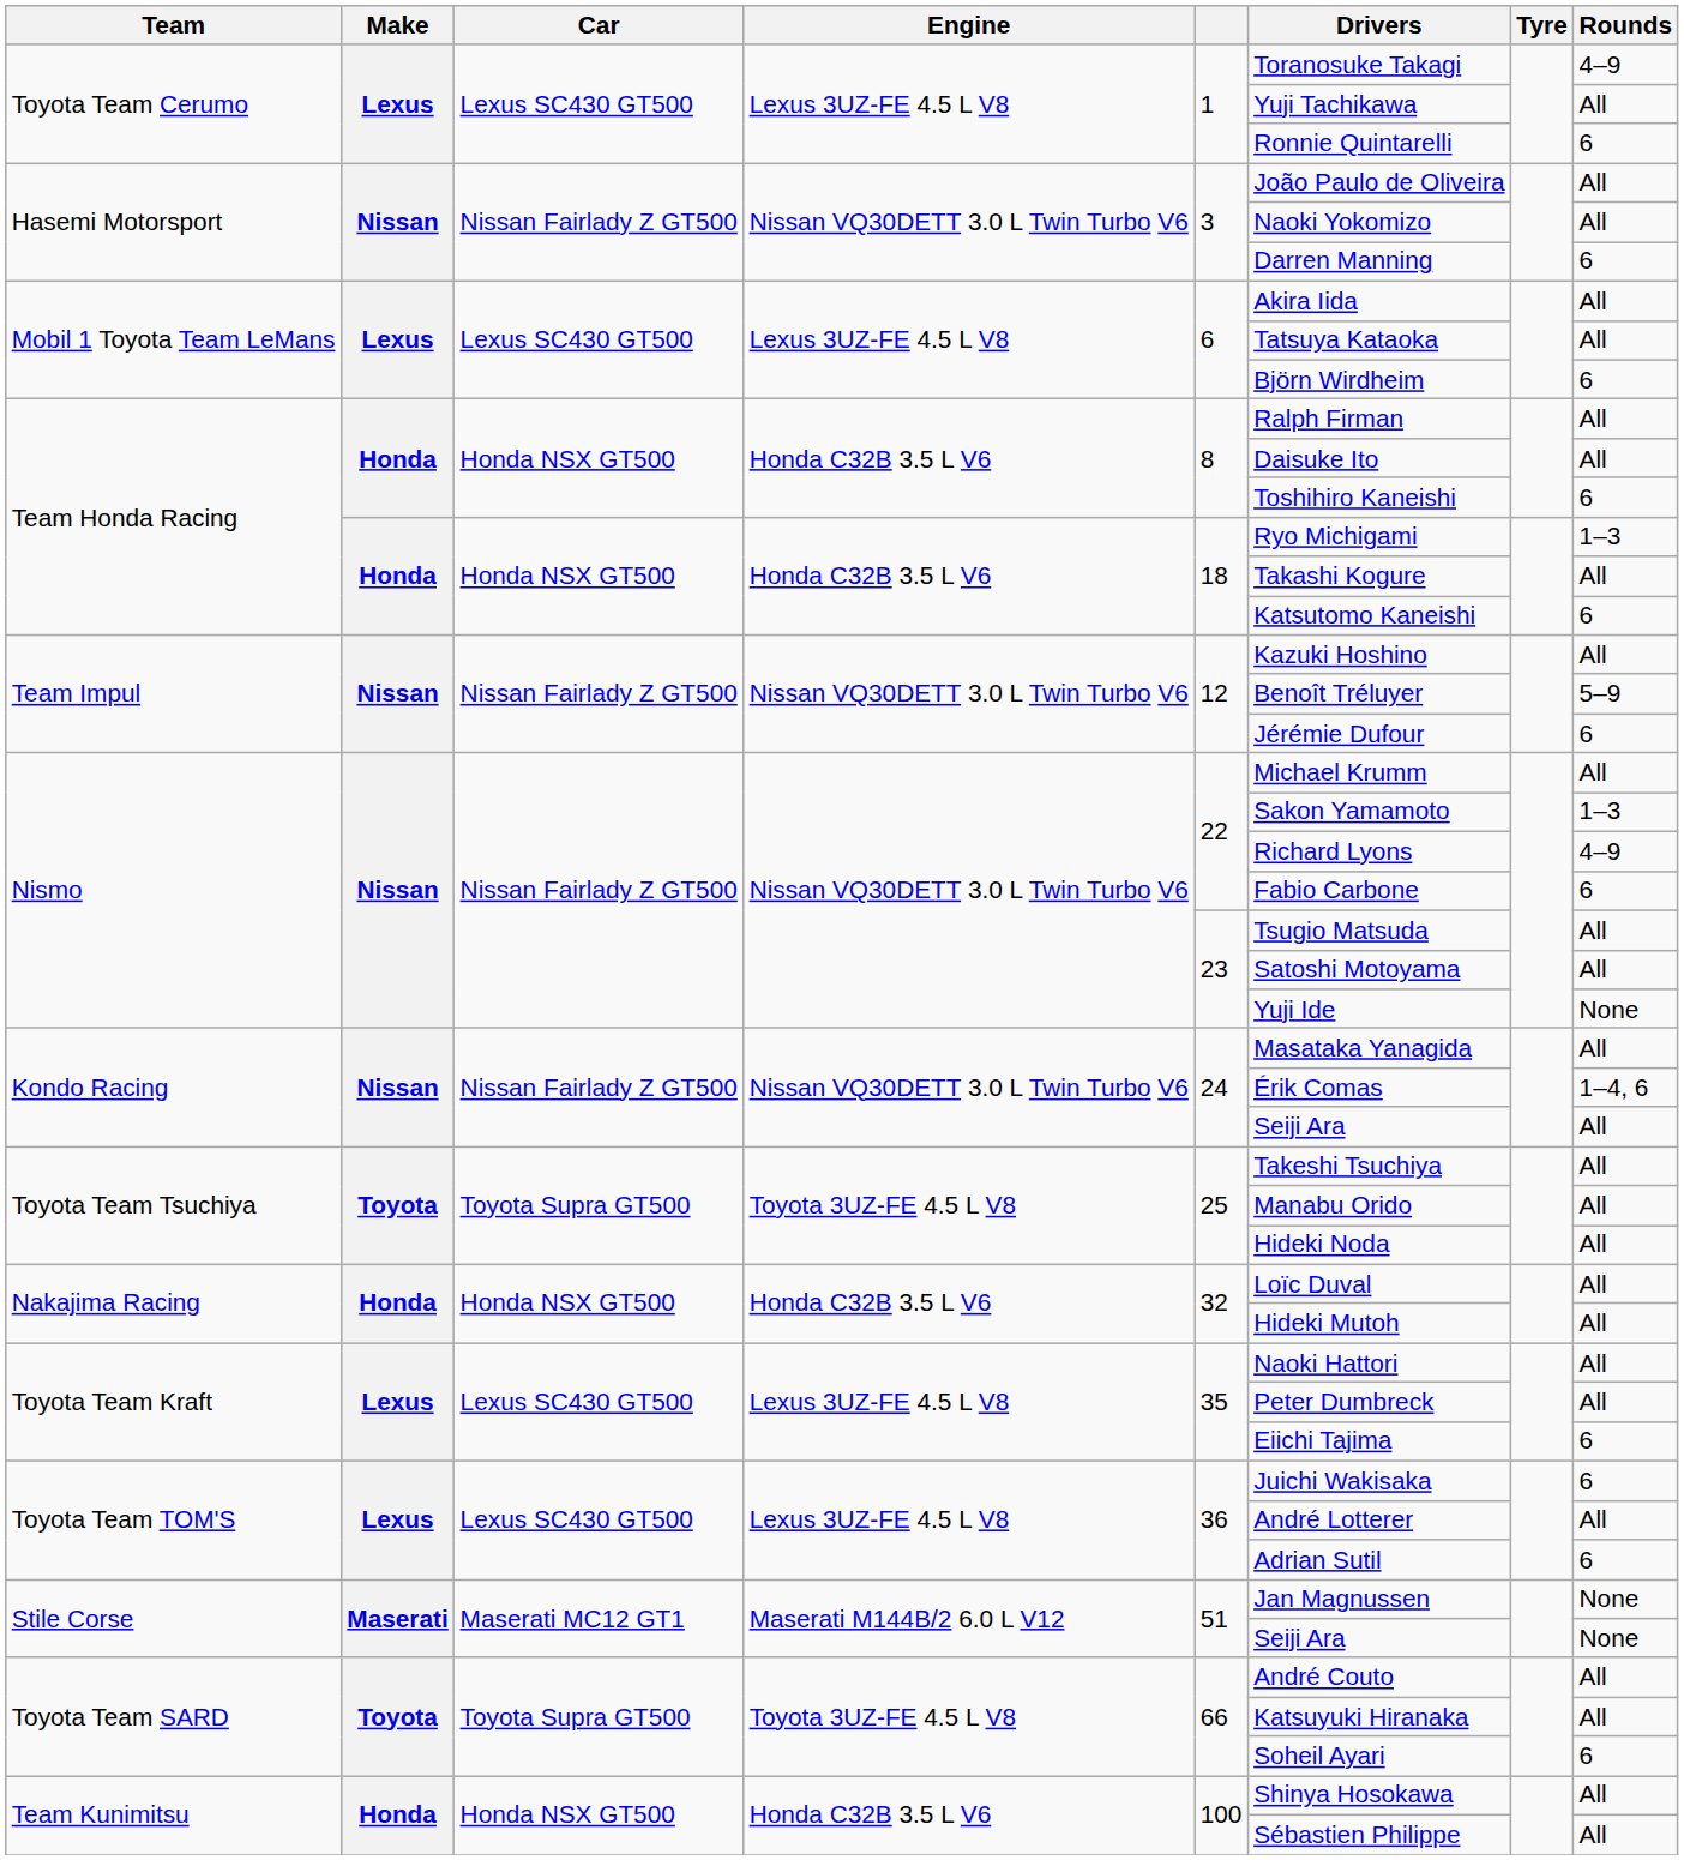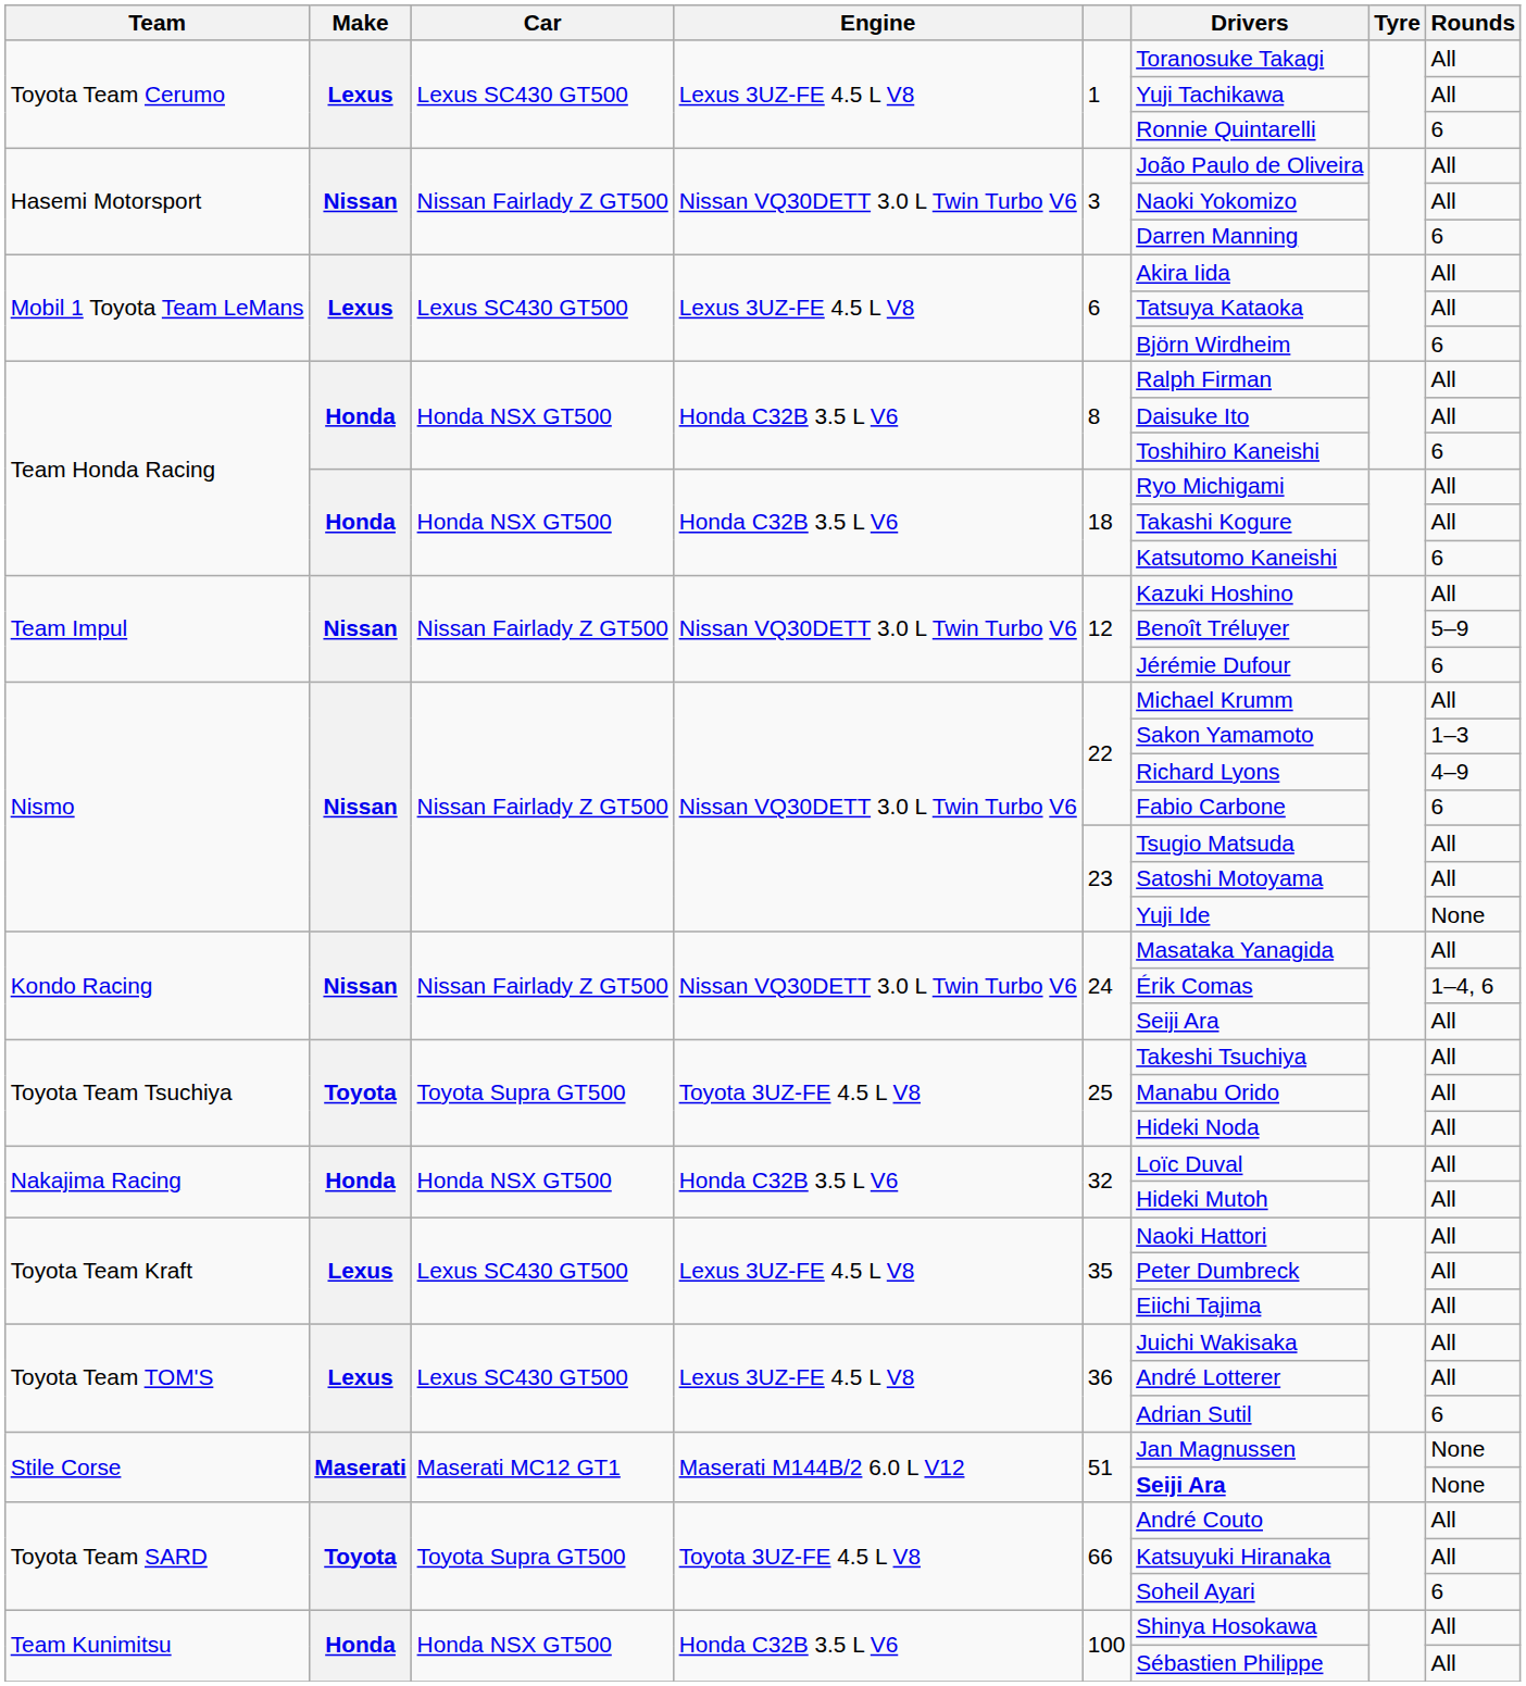row 2 | Rounds: 4–9 -> All
row 14 | Rounds: 1–3 -> All
row 37 | Rounds: 6 -> All
row 38 | Rounds: 6 -> All
row 42 | Drivers: normal -> bold
